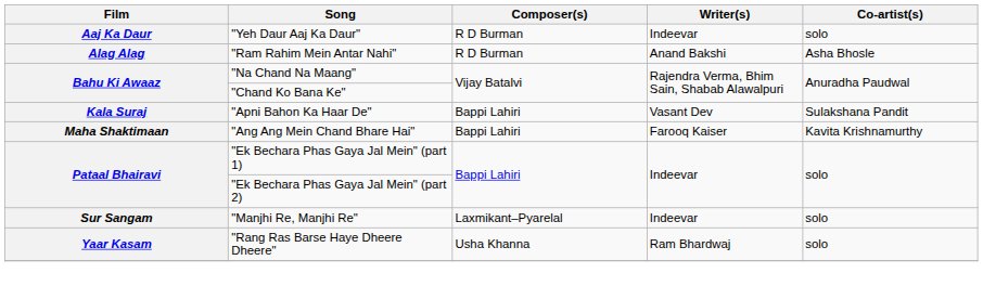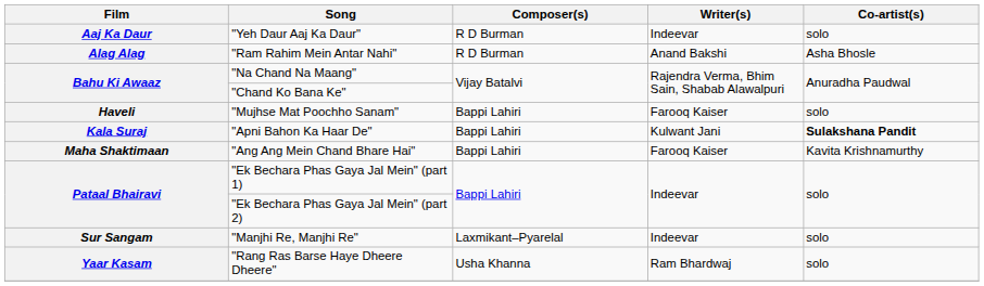+ row: Haveli | "Mujhse Mat Poochho Sanam" | Bappi Lahiri | Farooq Kaiser | solo
"Apni Bahon Ka Haar De" | Writer(s): Vasant Dev -> Kulwant Jani
"Apni Bahon Ka Haar De" | Co-artist(s): normal -> bold
